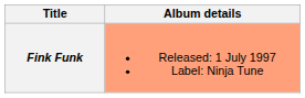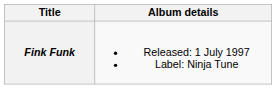Fink Funk | Album details: lightsalmon background -> no background
